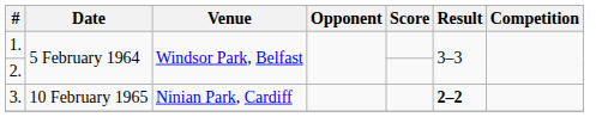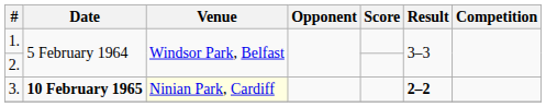3. | Date: normal -> bold
3. | Venue: no background -> lightyellow background
